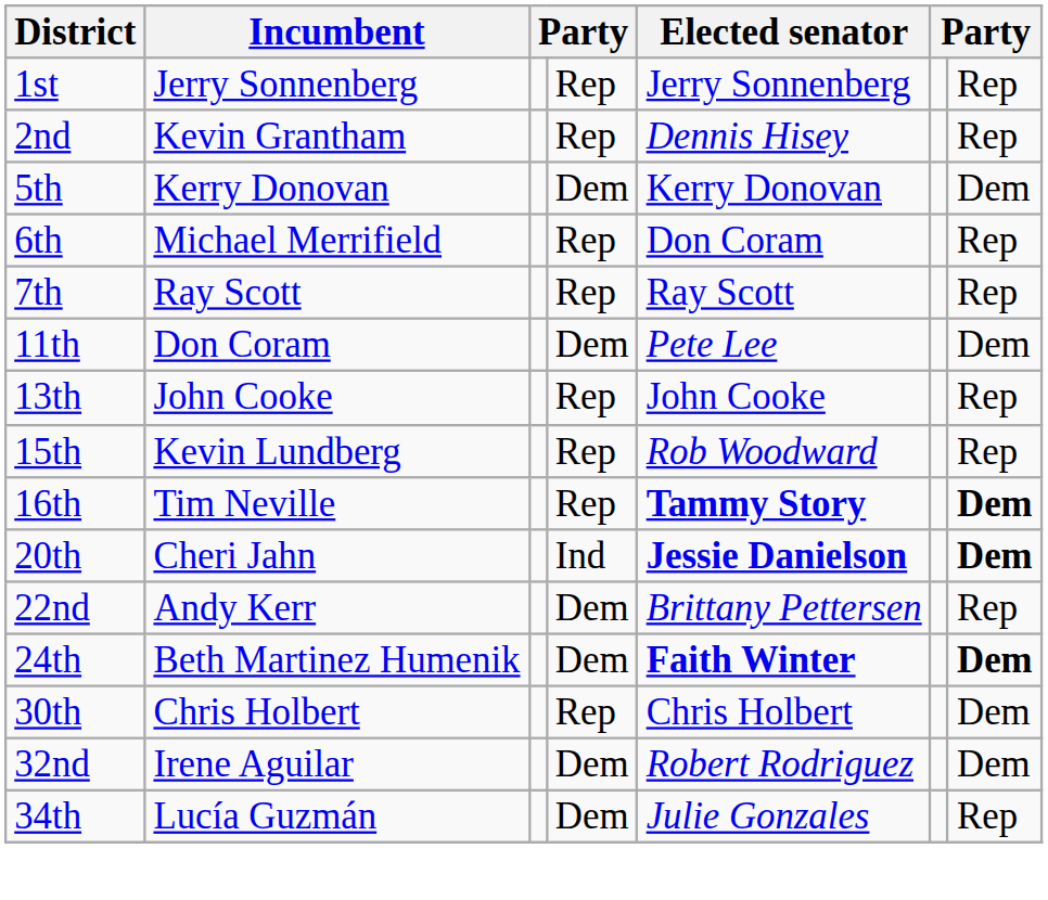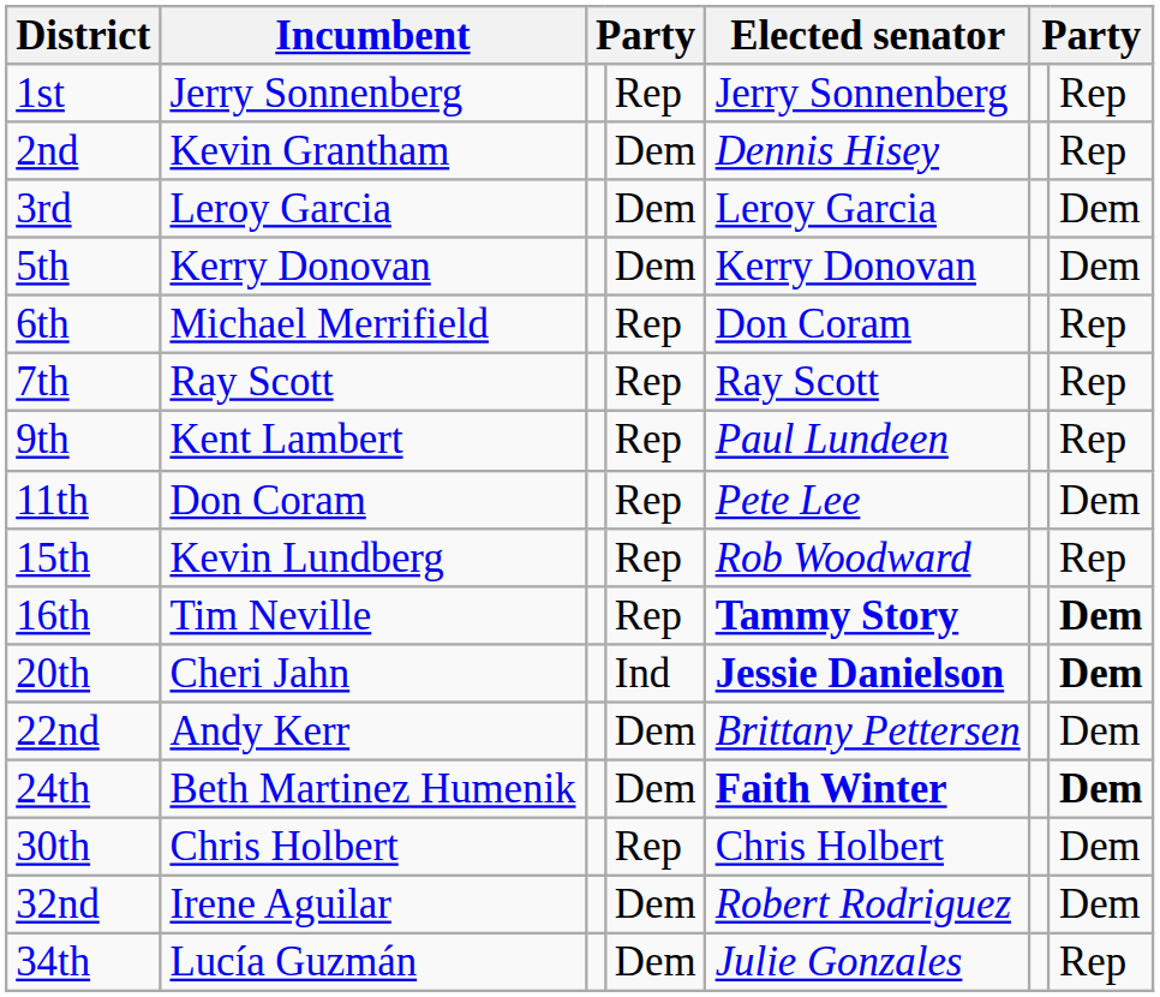2nd | column 4: Rep -> Dem
+ row: 3rd | Leroy Garcia | Dem | Leroy Garcia | Dem
+ row: 9th | Kent Lambert | Rep | Paul Lundeen | Rep
11th | column 4: Dem -> Rep
- row: 13th | John Cooke | Rep | John Cooke | Rep
22nd | column 7: Rep -> Dem
